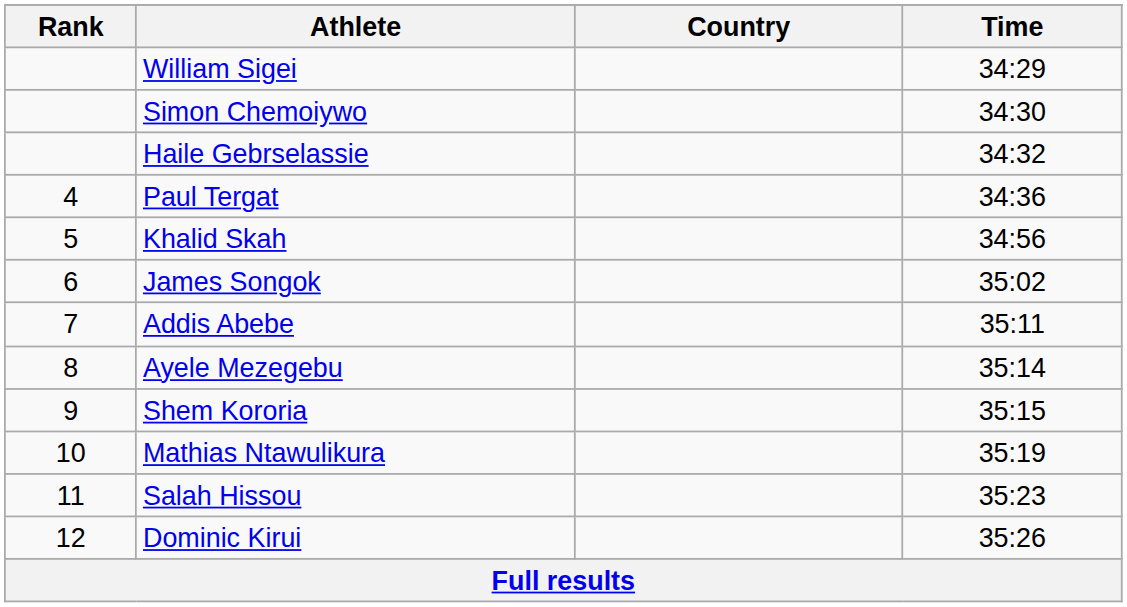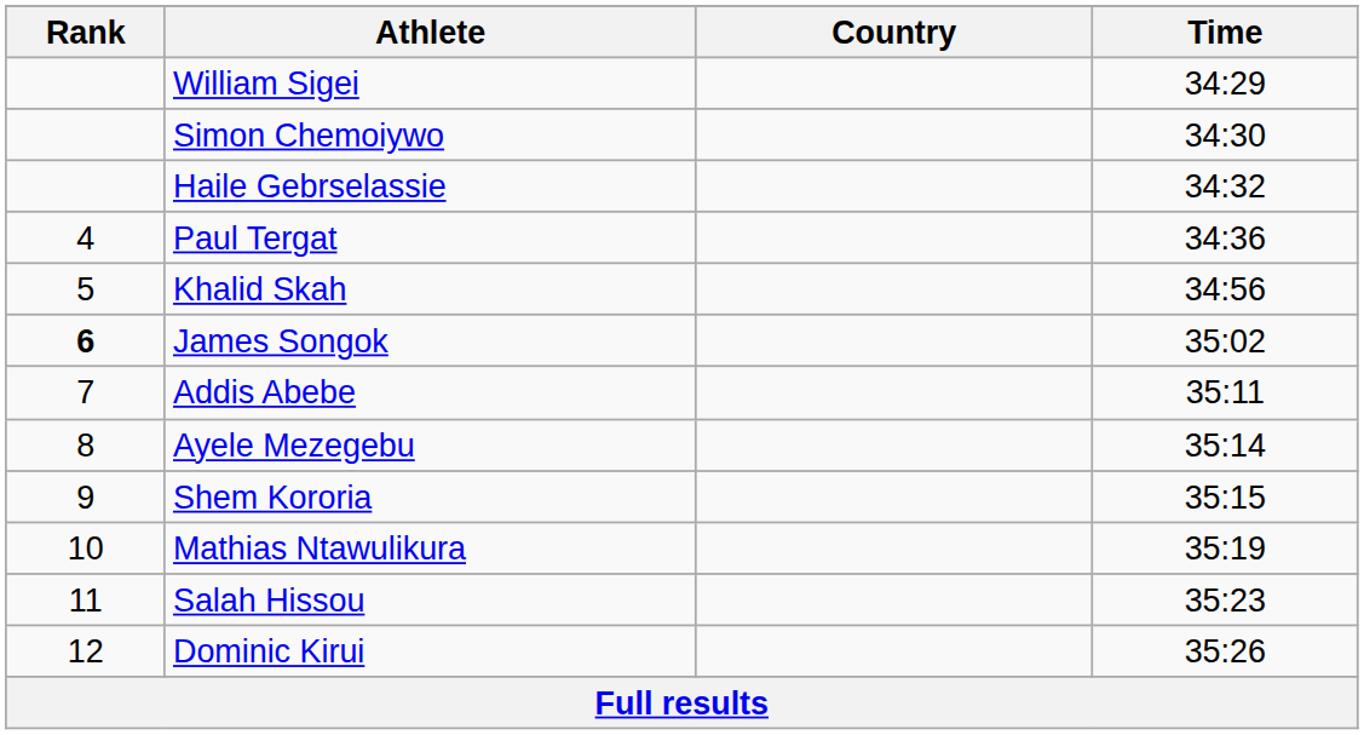James Songok | Rank: normal -> bold
